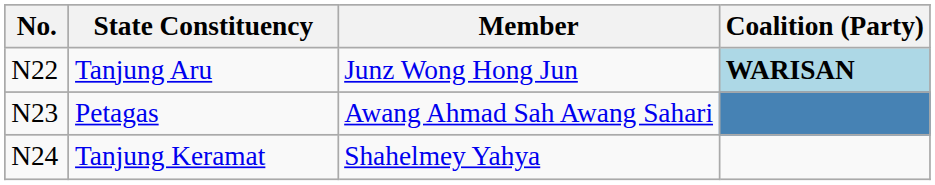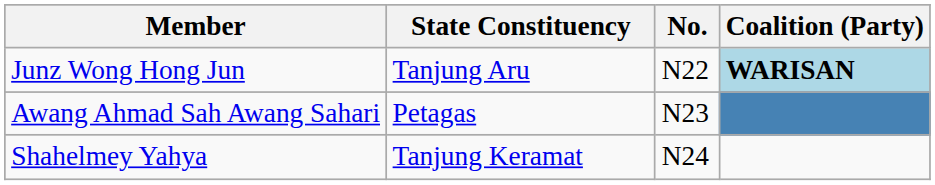columns swapped: No. <-> Member
